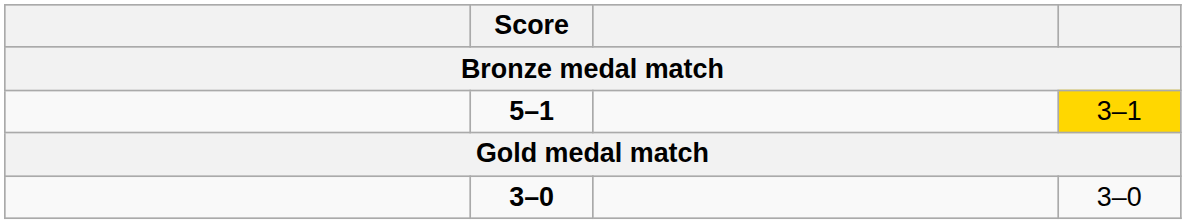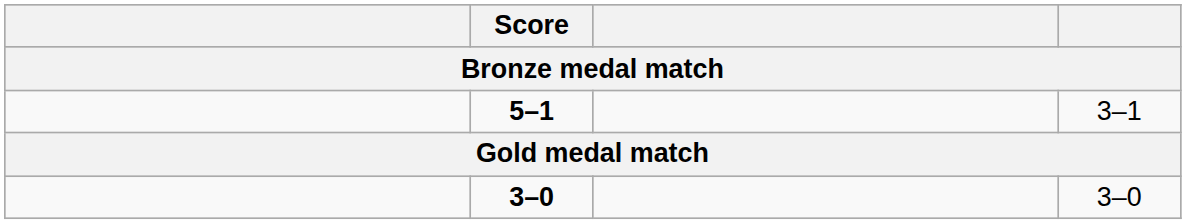5–1 | column 4: gold background -> no background
